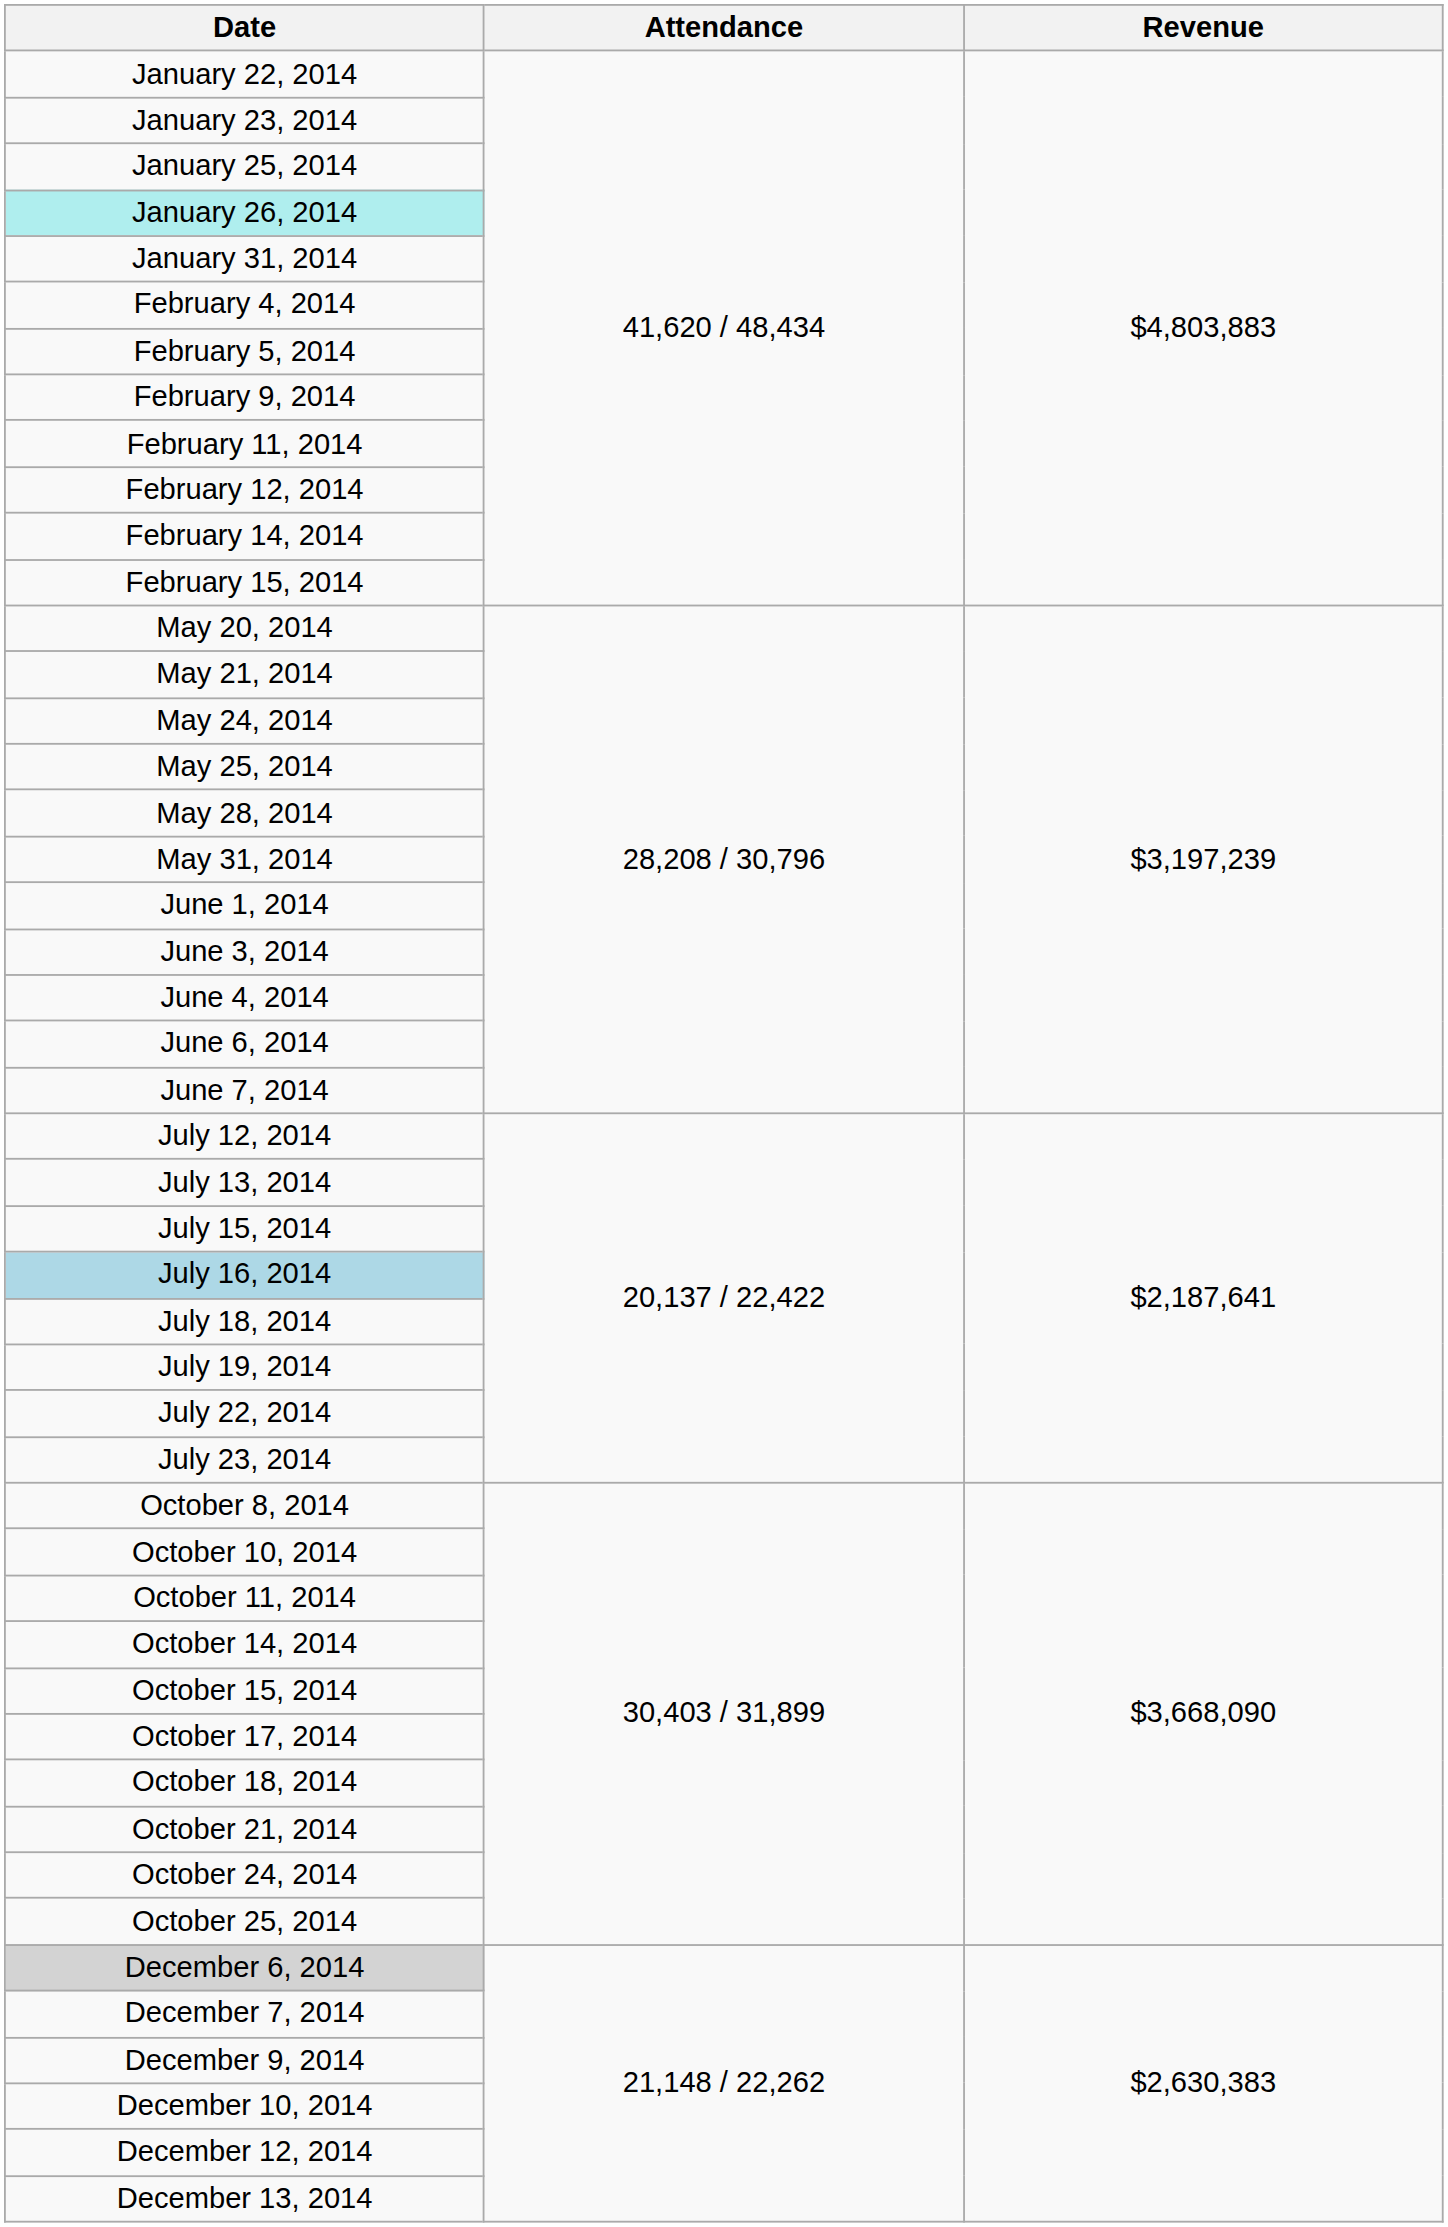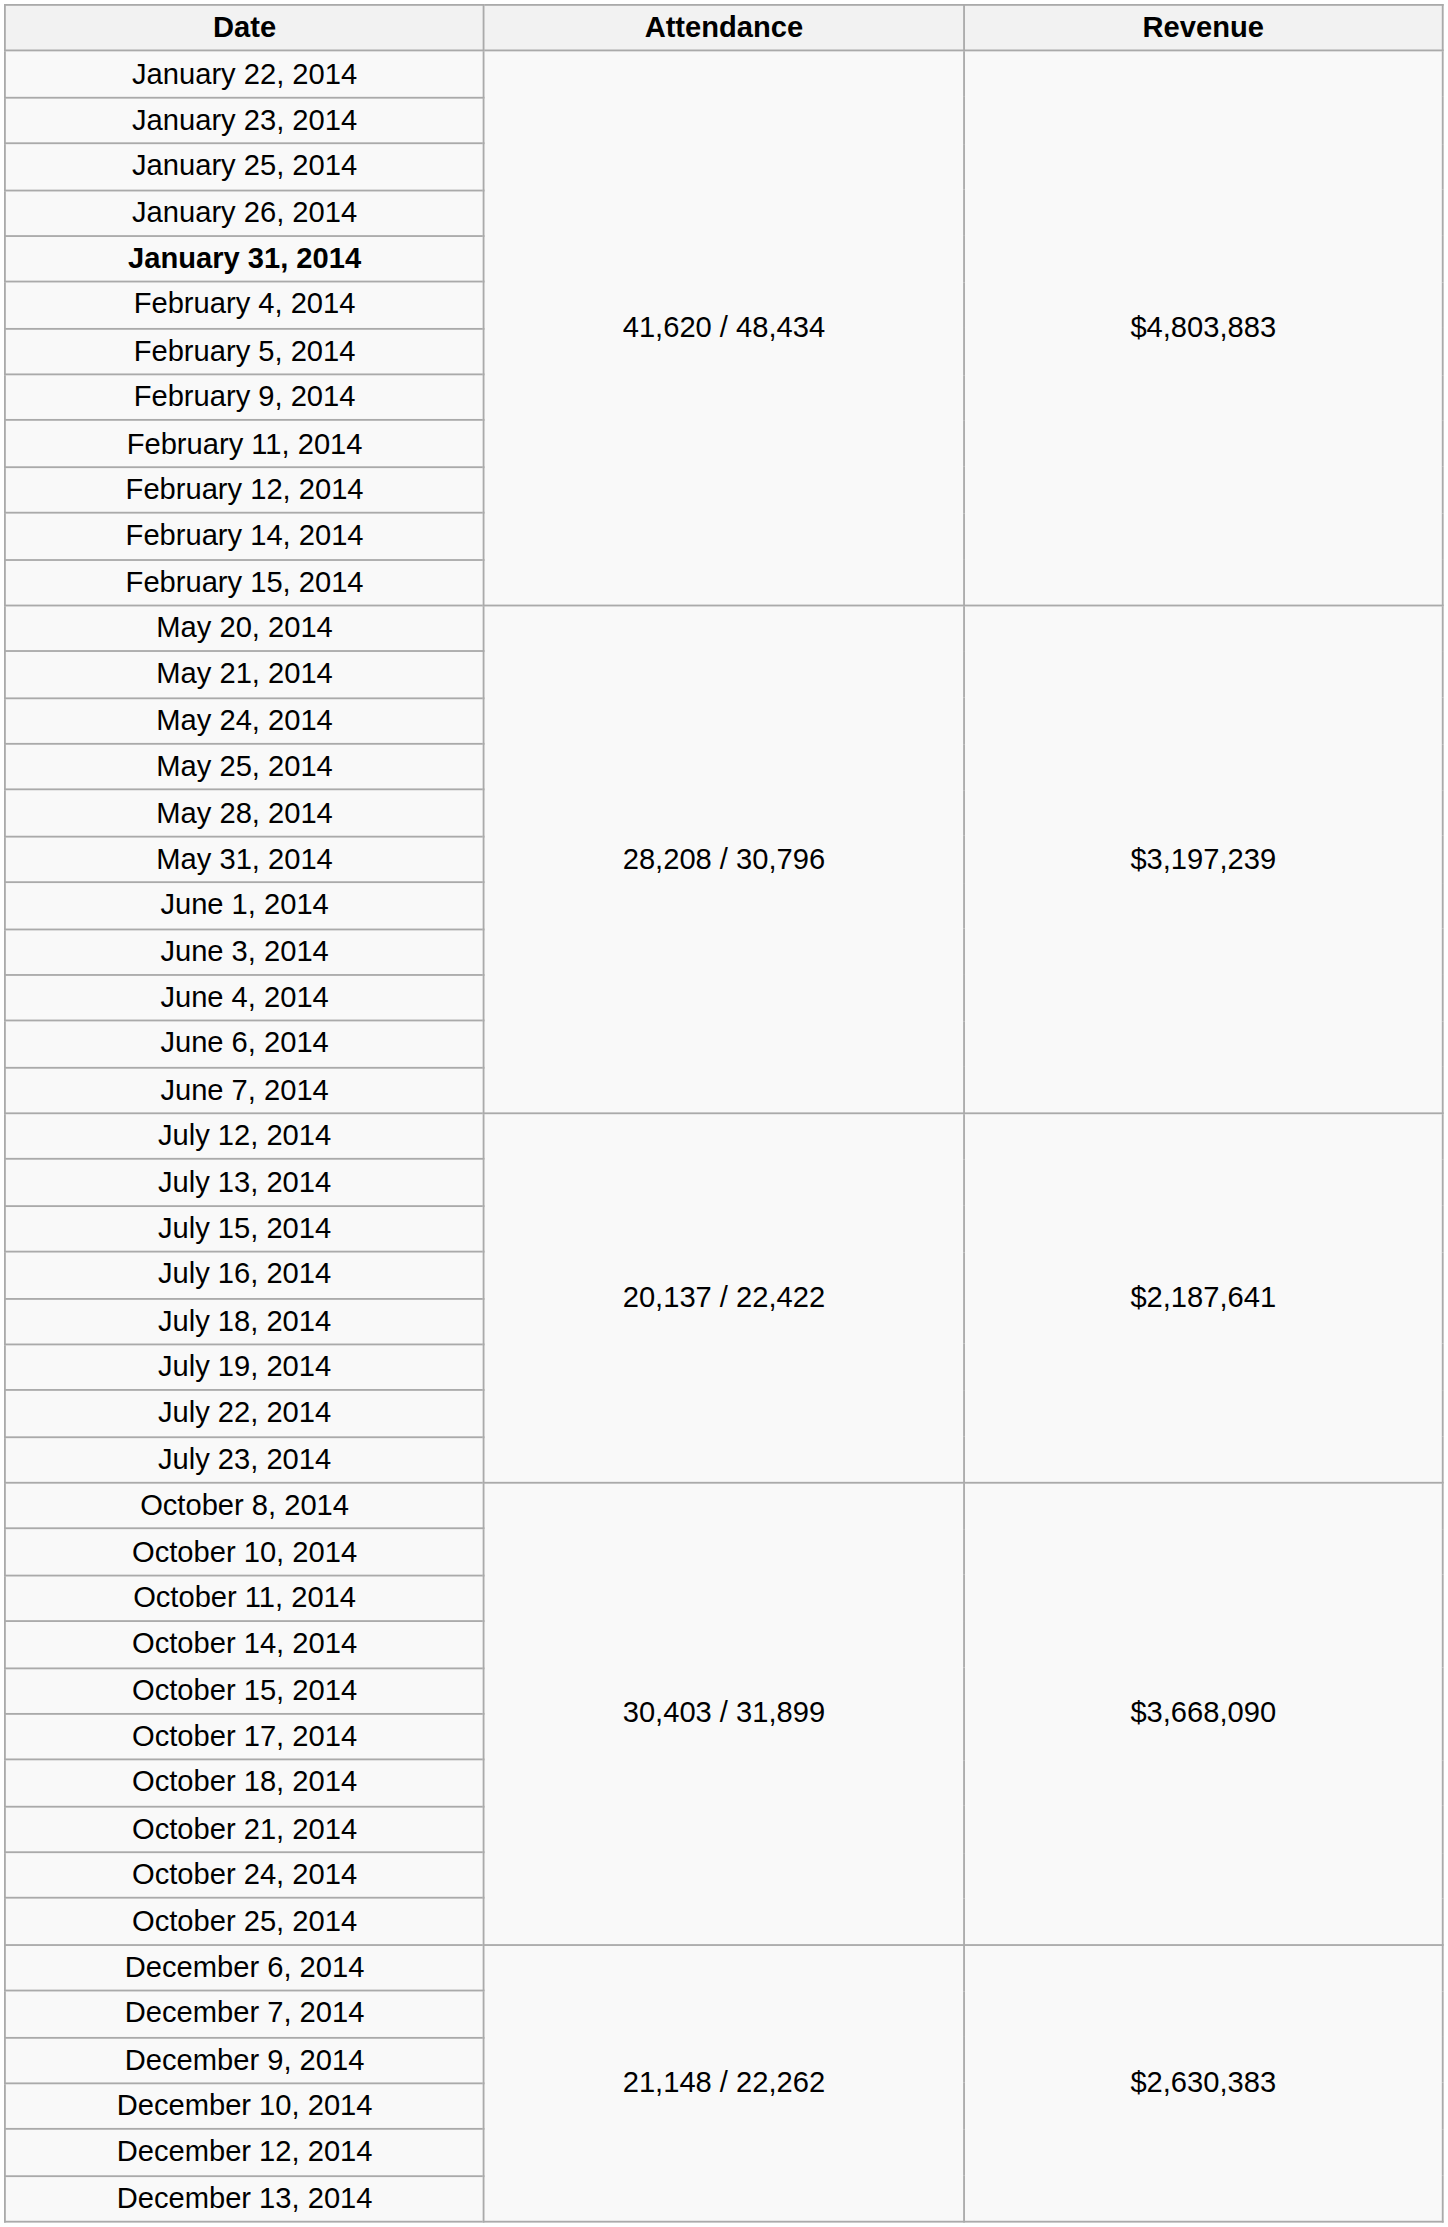January 26, 2014 | Date: paleturquoise background -> no background
January 31, 2014 | Date: normal -> bold
July 16, 2014 | Date: lightblue background -> no background
December 6, 2014 | Date: lightgrey background -> no background
